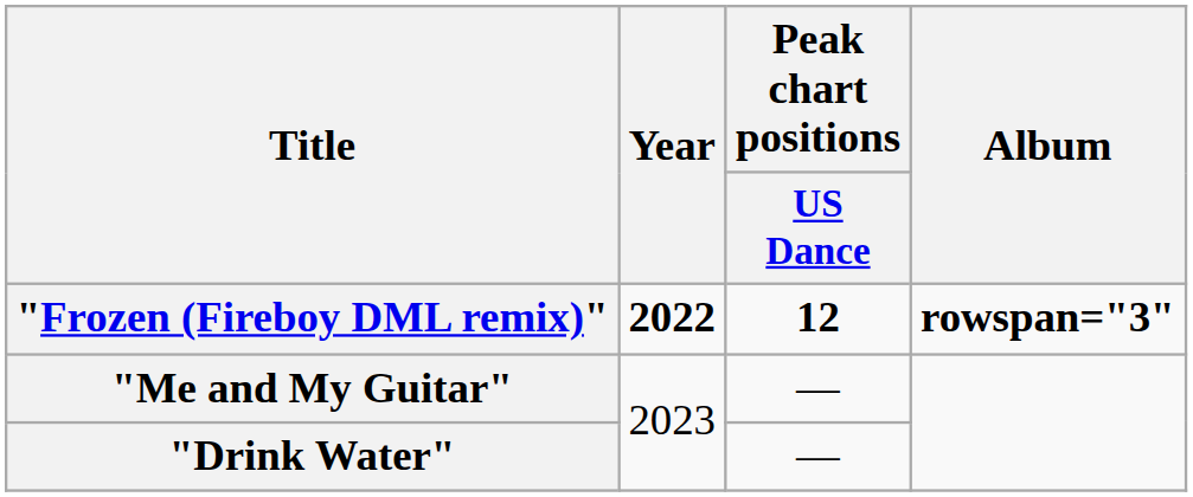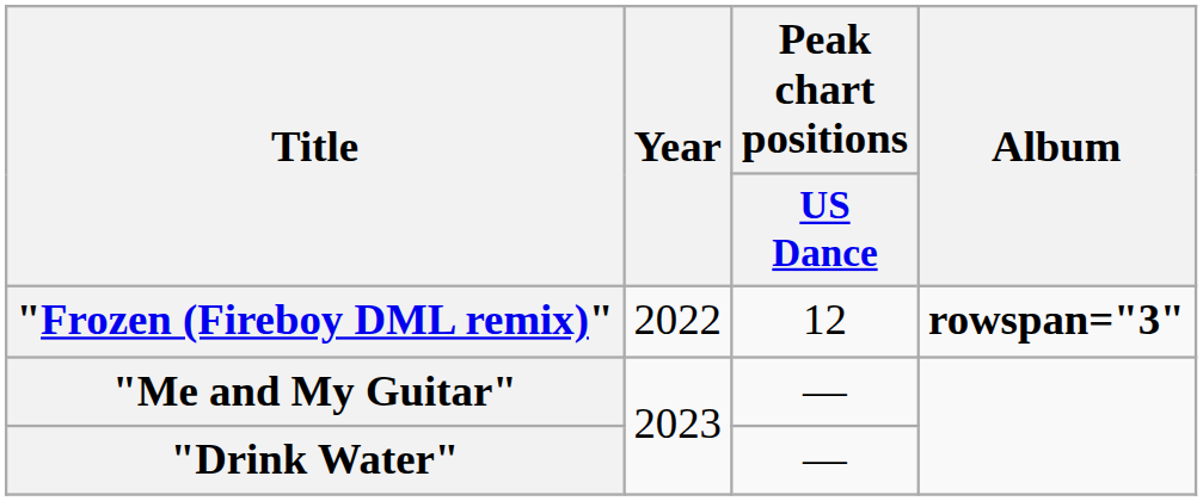"Frozen (Fireboy DML remix)" | Year: bold -> normal
"Frozen (Fireboy DML remix)" | Peak chart positions / US Dance: bold -> normal
